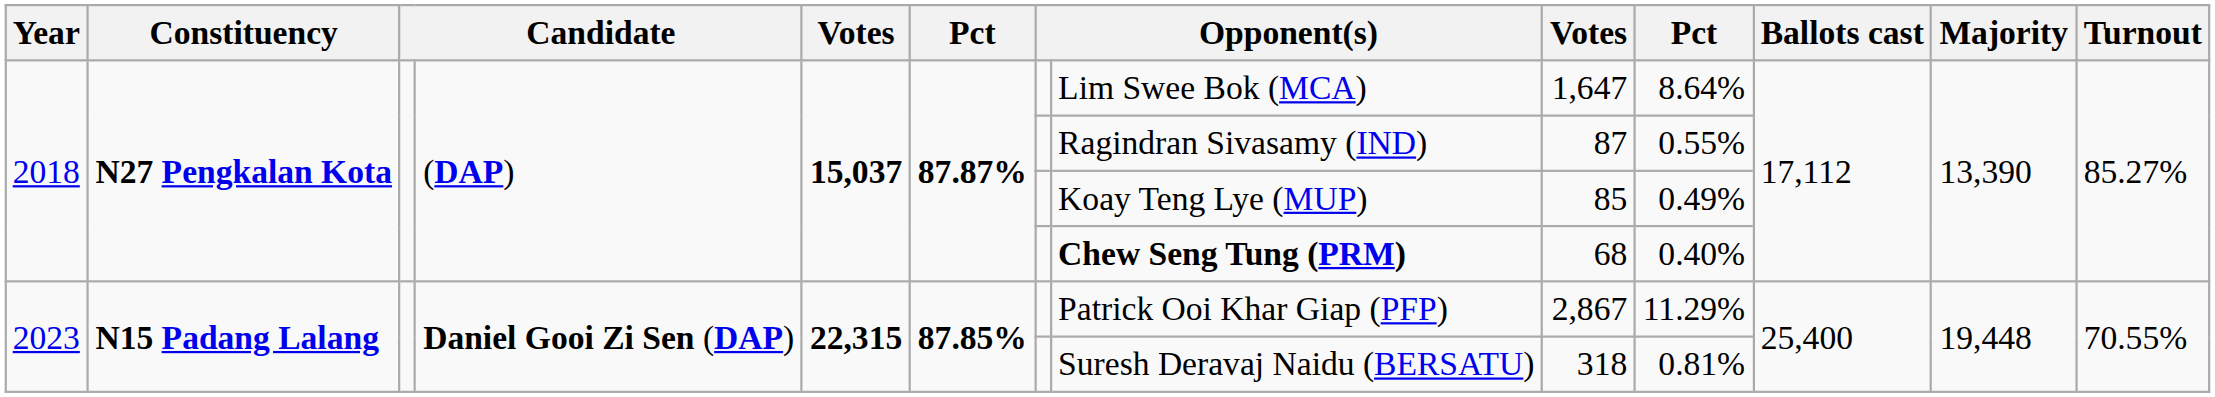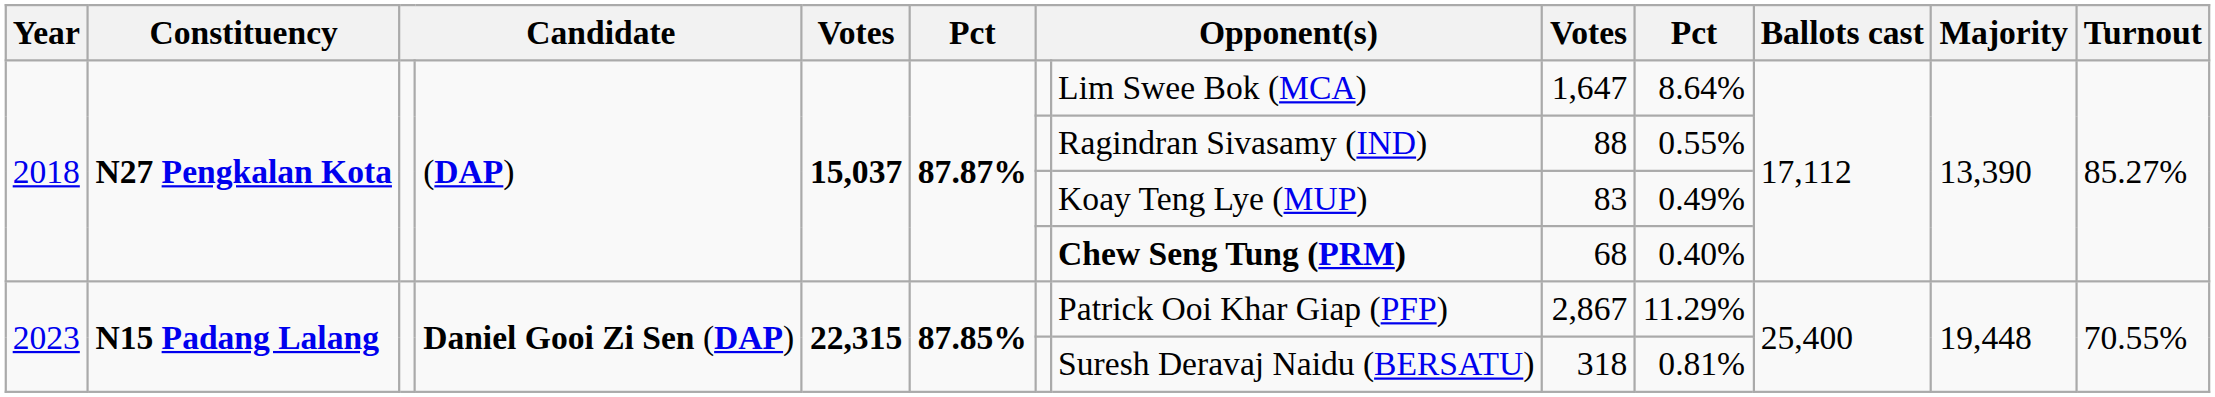row 3 | column 9: 87 -> 88
row 4 | column 9: 85 -> 83
